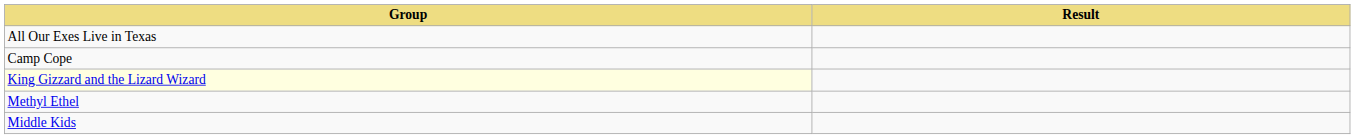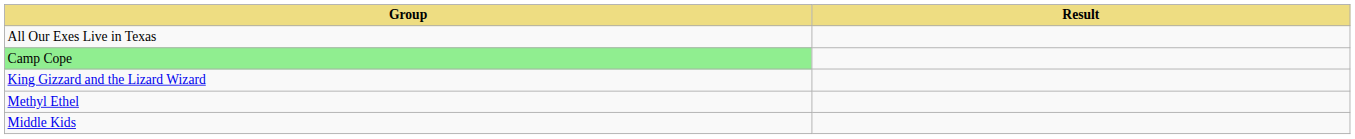Camp Cope | Group: no background -> lightgreen background
King Gizzard and the Lizard Wizard | Group: lightyellow background -> no background
